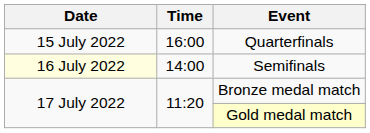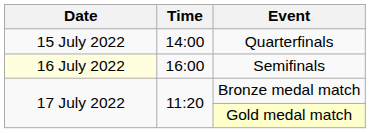Quarterfinals | Time: 16:00 -> 14:00
Semifinals | Time: 14:00 -> 16:00
